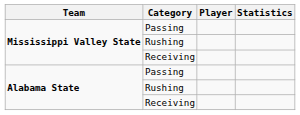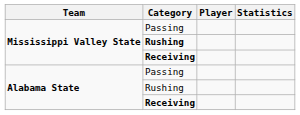Mississippi Valley State / Rushing | Category: normal -> bold
Mississippi Valley State / Receiving | Category: normal -> bold
Alabama State / Receiving | Category: normal -> bold
